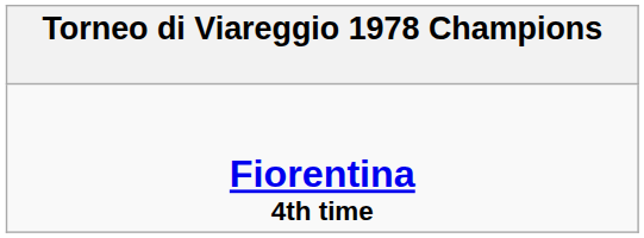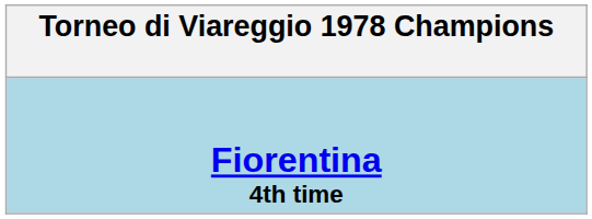row 2 | column 1: no background -> lightblue background
